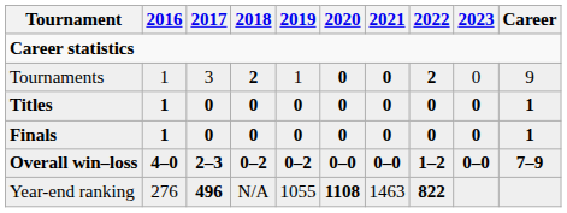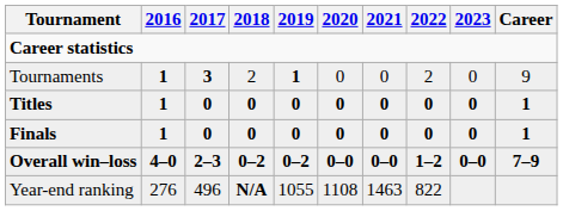Tournaments | 2016: normal -> bold
Tournaments | 2017: normal -> bold
Tournaments | 2018: bold -> normal
Tournaments | 2019: normal -> bold
Tournaments | 2020: bold -> normal
Tournaments | 2021: bold -> normal
Tournaments | 2022: bold -> normal
Year-end ranking | 2017: bold -> normal
Year-end ranking | 2018: normal -> bold
Year-end ranking | 2020: bold -> normal
Year-end ranking | 2022: bold -> normal
